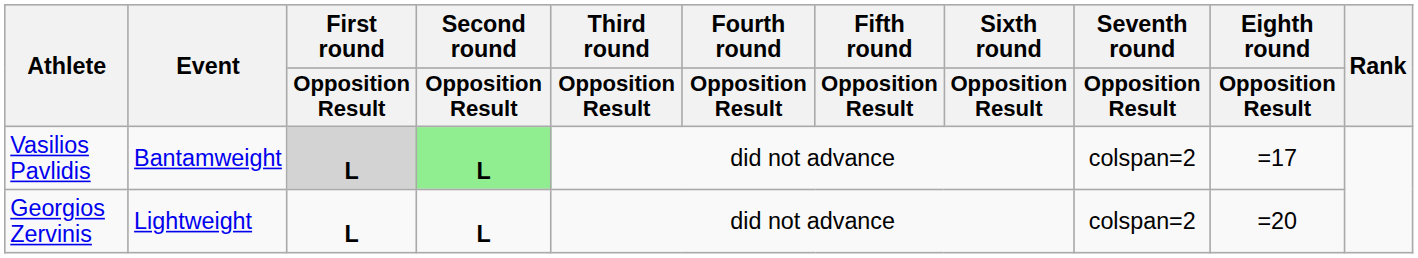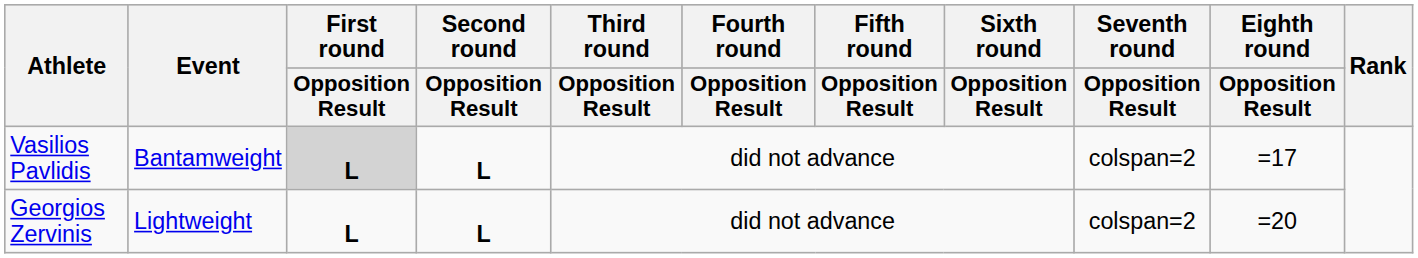Vasilios Pavlidis | Second round / Opposition Result: lightgreen background -> no background
